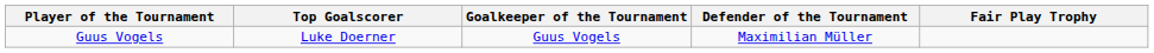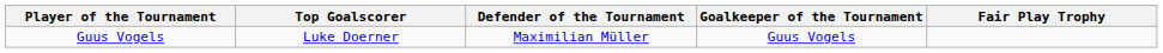columns swapped: Goalkeeper of the Tournament <-> Defender of the Tournament
